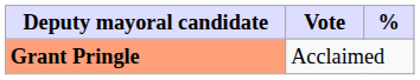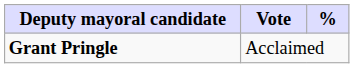Grant Pringle | Deputy mayoral candidate: lightsalmon background -> no background
